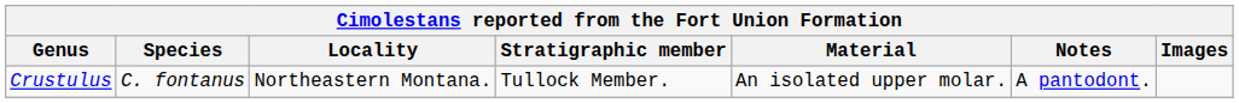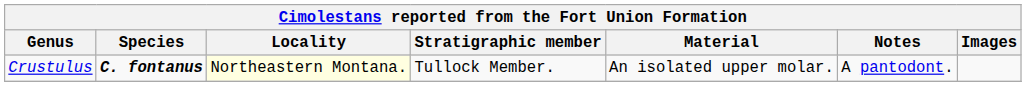Crustulus | Species: normal -> bold
Crustulus | Locality: no background -> lightyellow background
